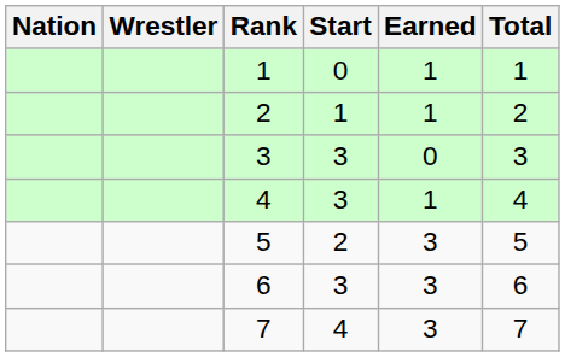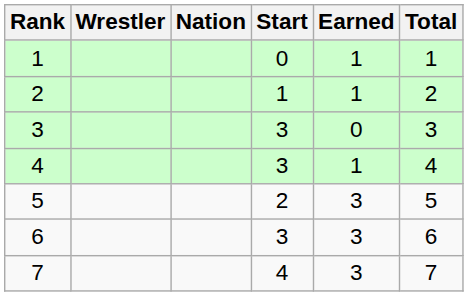columns swapped: Rank <-> Nation
